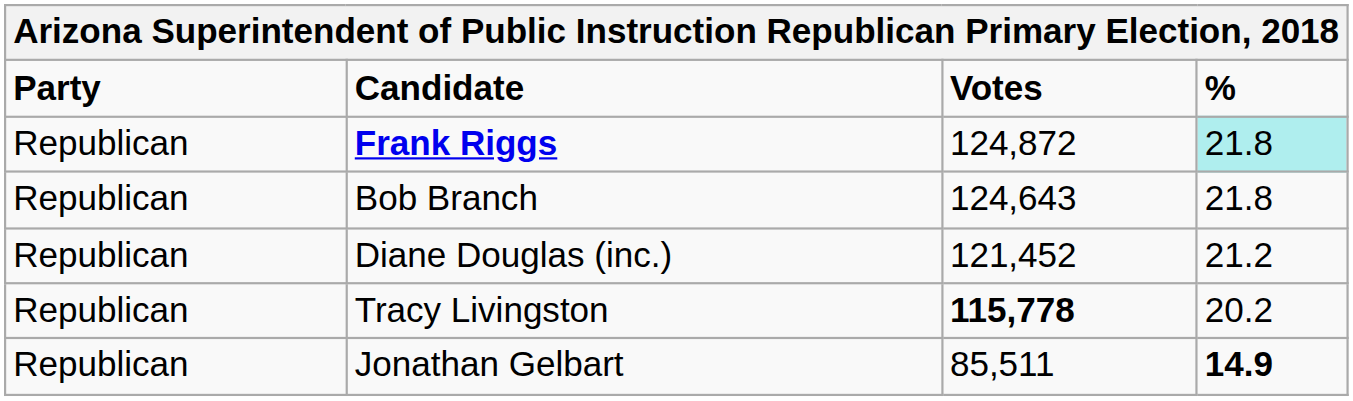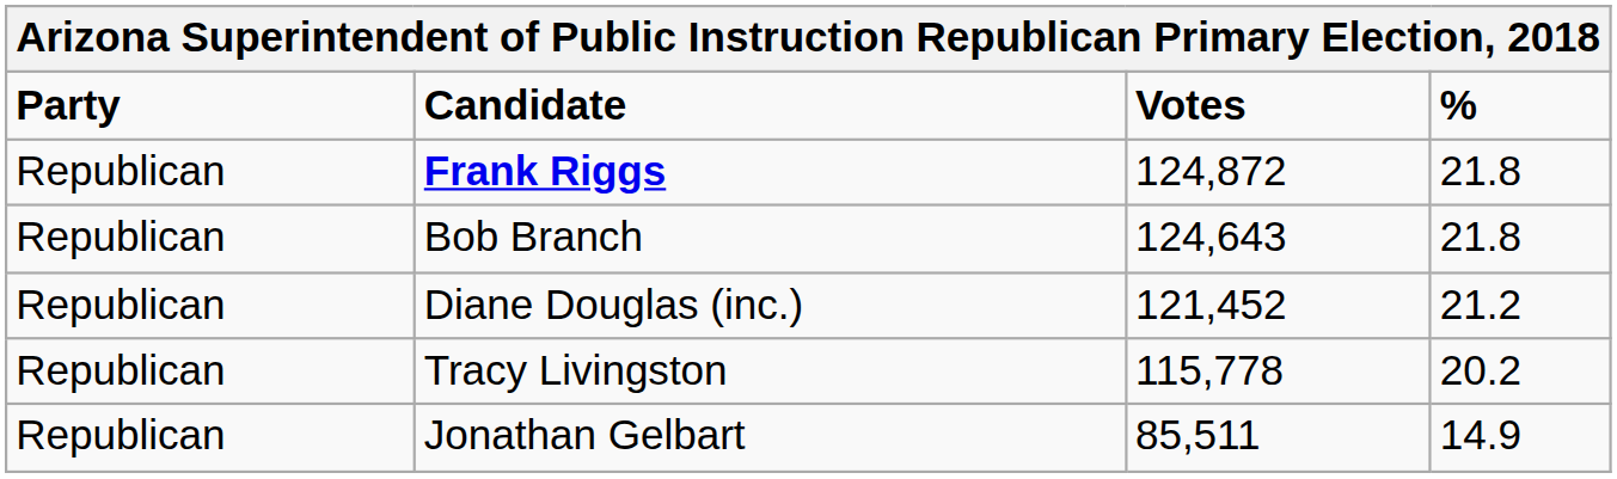Frank Riggs | %: paleturquoise background -> no background
Tracy Livingston | Votes: bold -> normal
Jonathan Gelbart | %: bold -> normal
